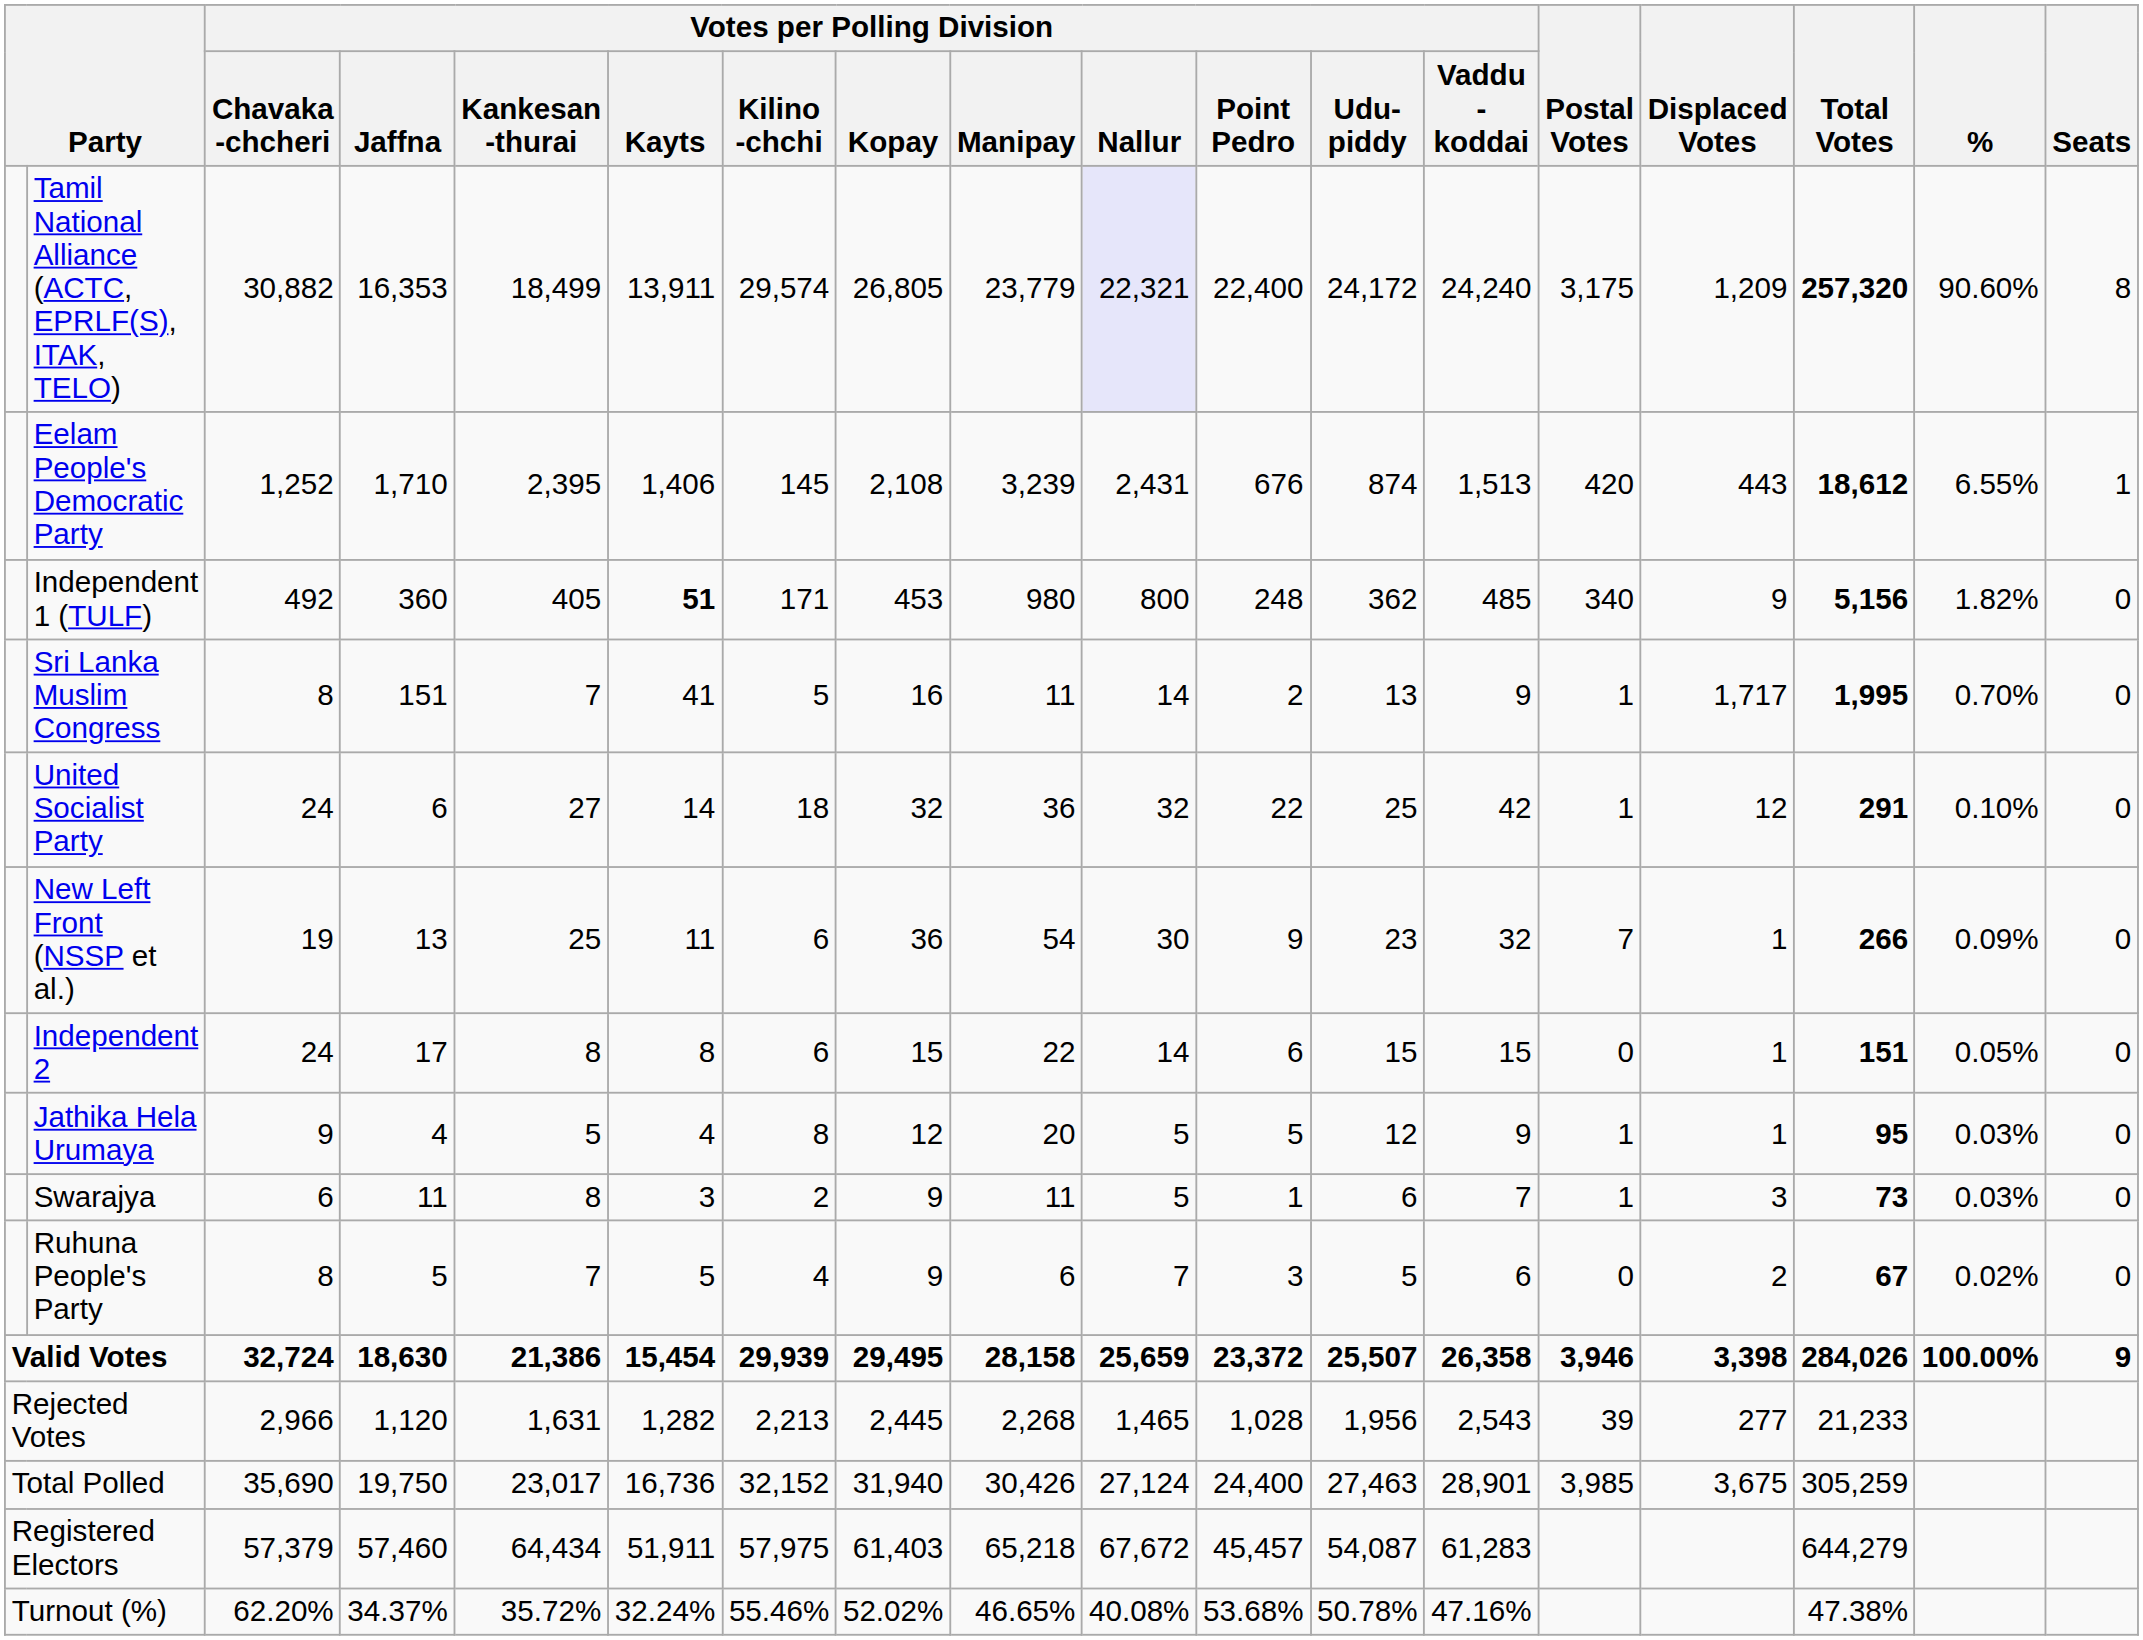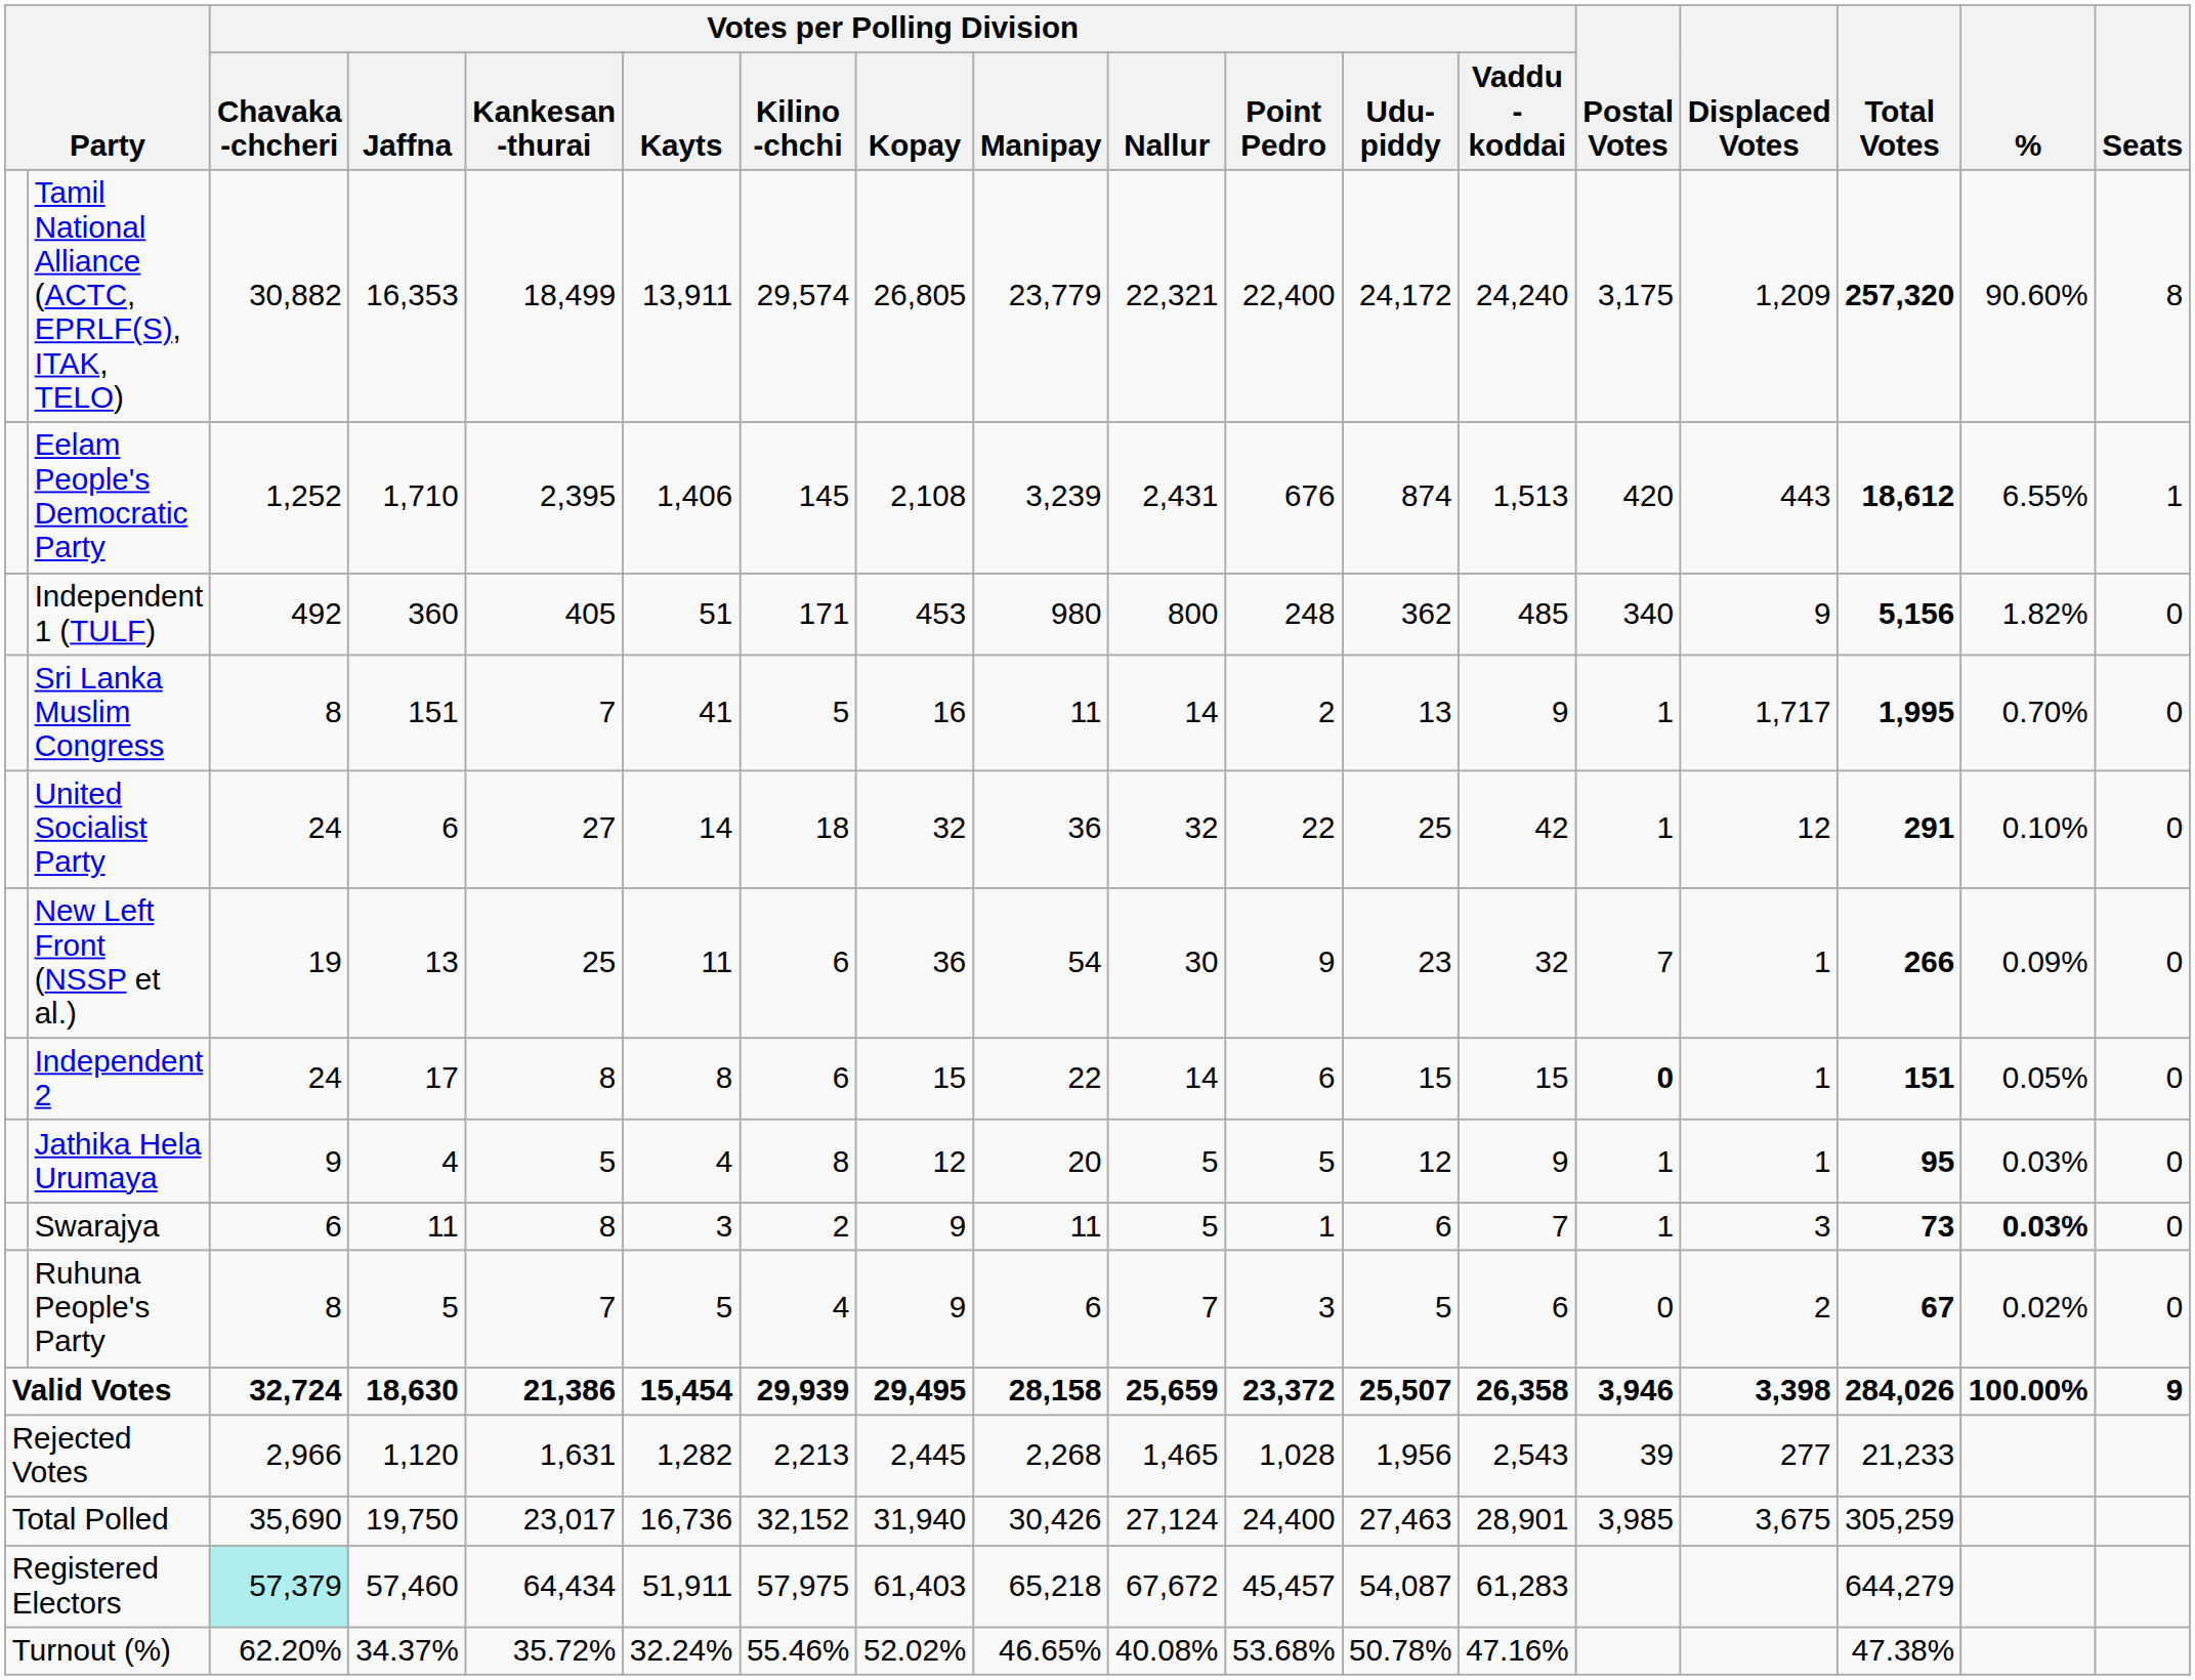Tamil National Alliance (ACTC, EPRLF(S), ITAK, TELO) | Votes per Polling Division / Nallur: lavender background -> no background
Independent 1 (TULF) | Votes per Polling Division / Kayts: bold -> normal
Independent 2 | Postal Votes: normal -> bold
Swarajya | %: normal -> bold
Registered Electors | Votes per Polling Division / Chavaka -chcheri: no background -> paleturquoise background
